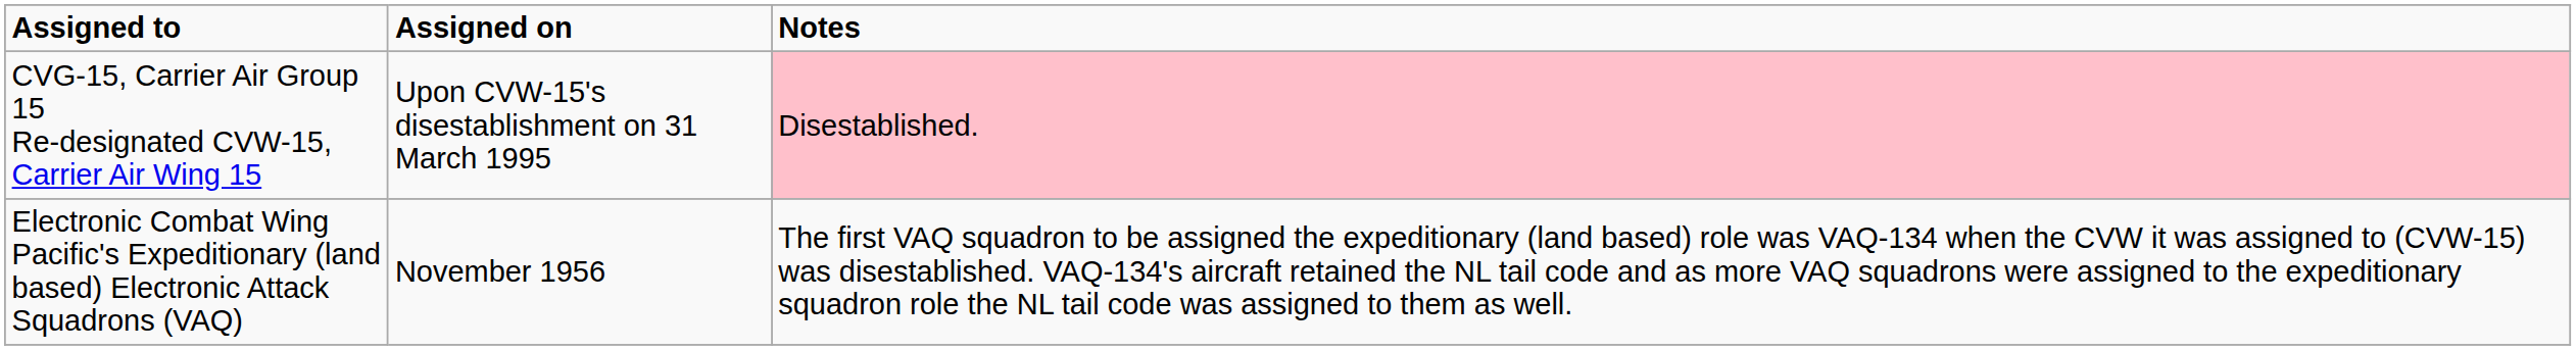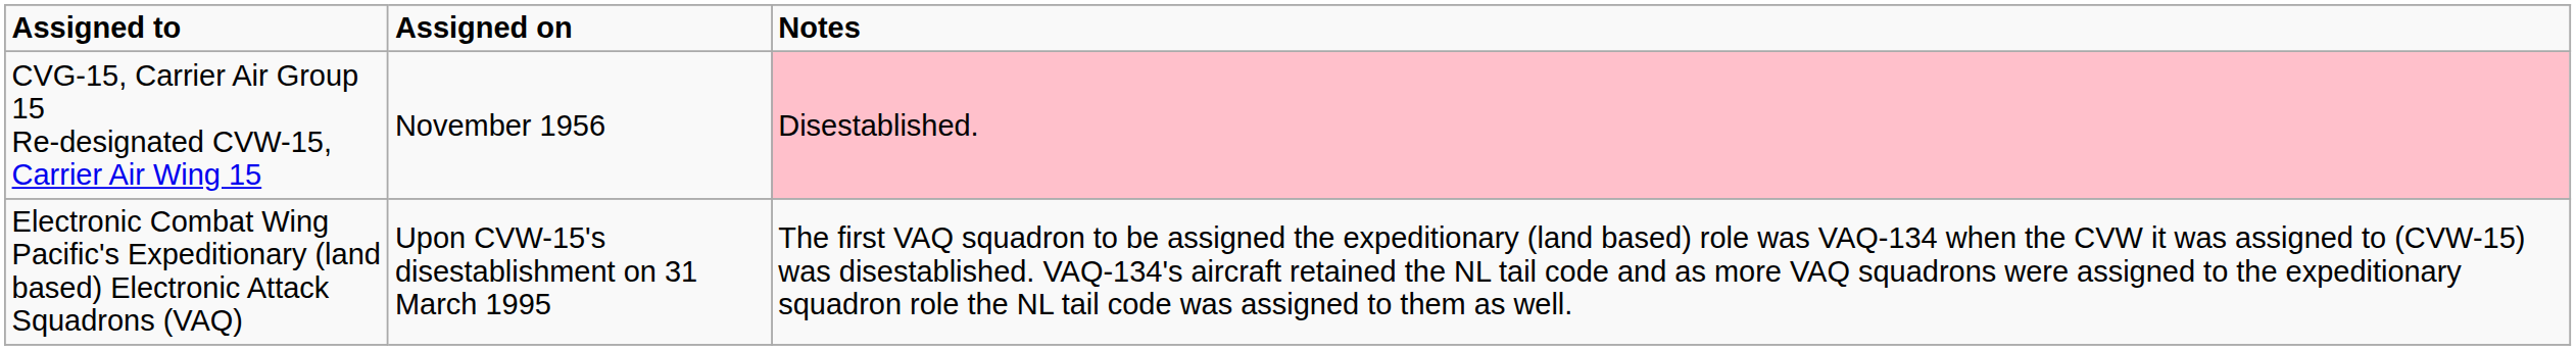row 2 | Assigned on: Upon CVW-15's disestablishment on 31 March 1995 -> November 1956
row 3 | Assigned on: November 1956 -> Upon CVW-15's disestablishment on 31 March 1995
